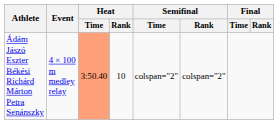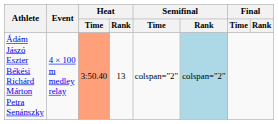Ádám Jászó Eszter Békési Richárd Márton Petra Senánszky | Heat / Rank: 10 -> 13
Ádám Jászó Eszter Békési Richárd Márton Petra Senánszky | Semifinal / Rank: no background -> lightblue background
